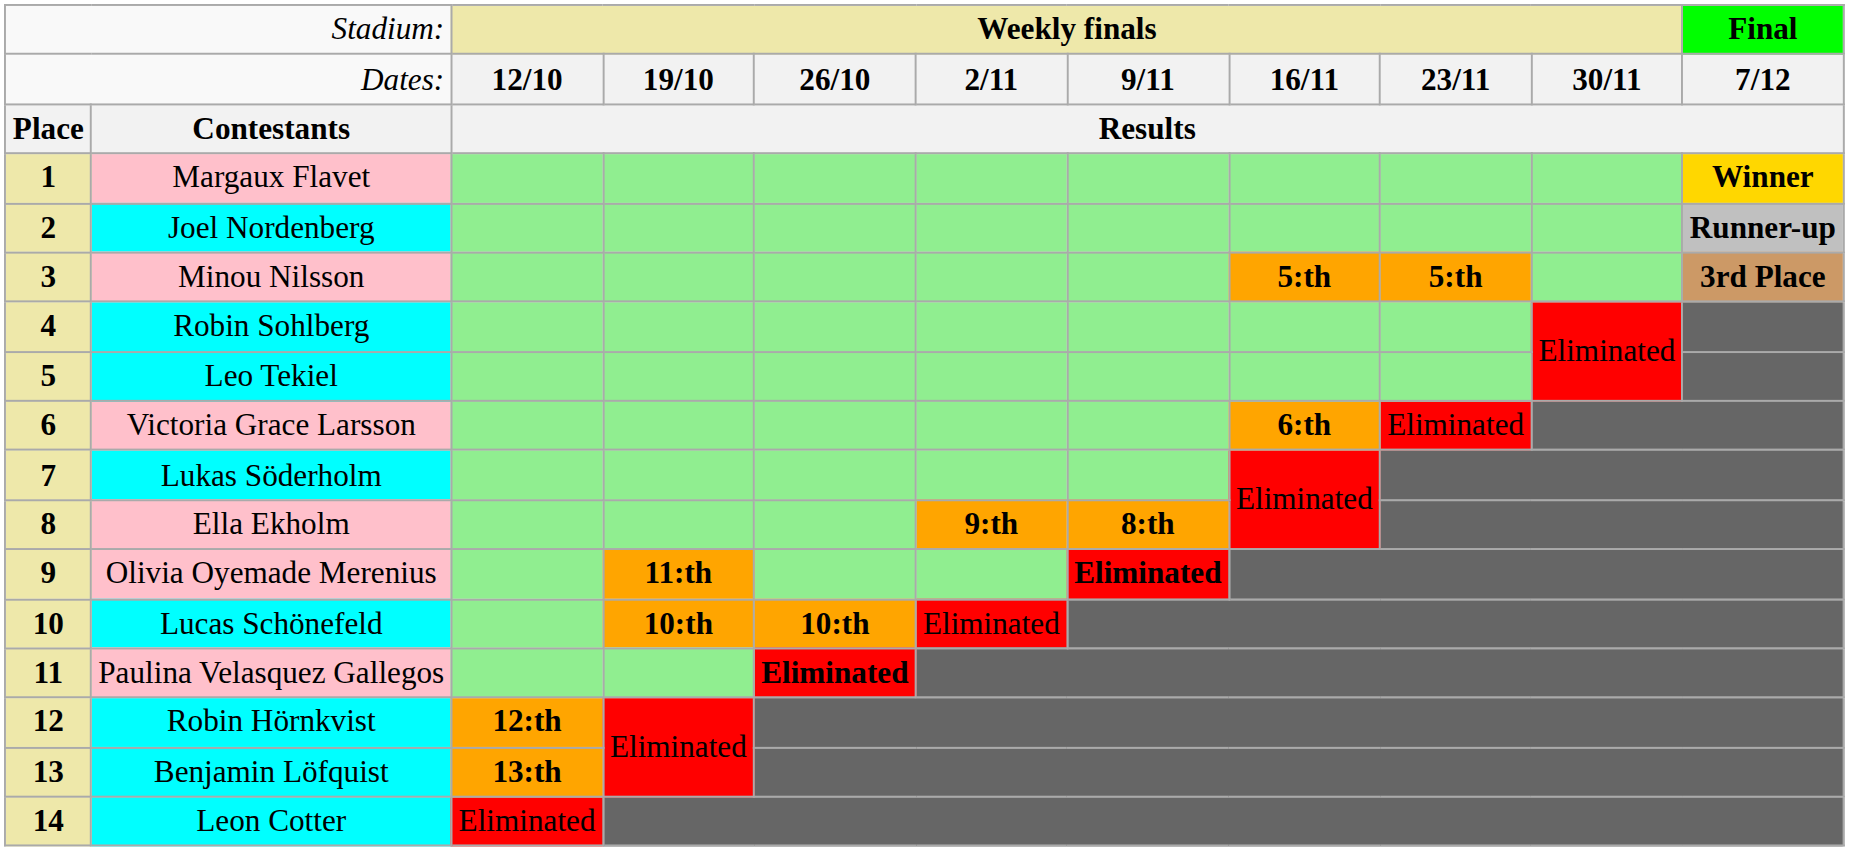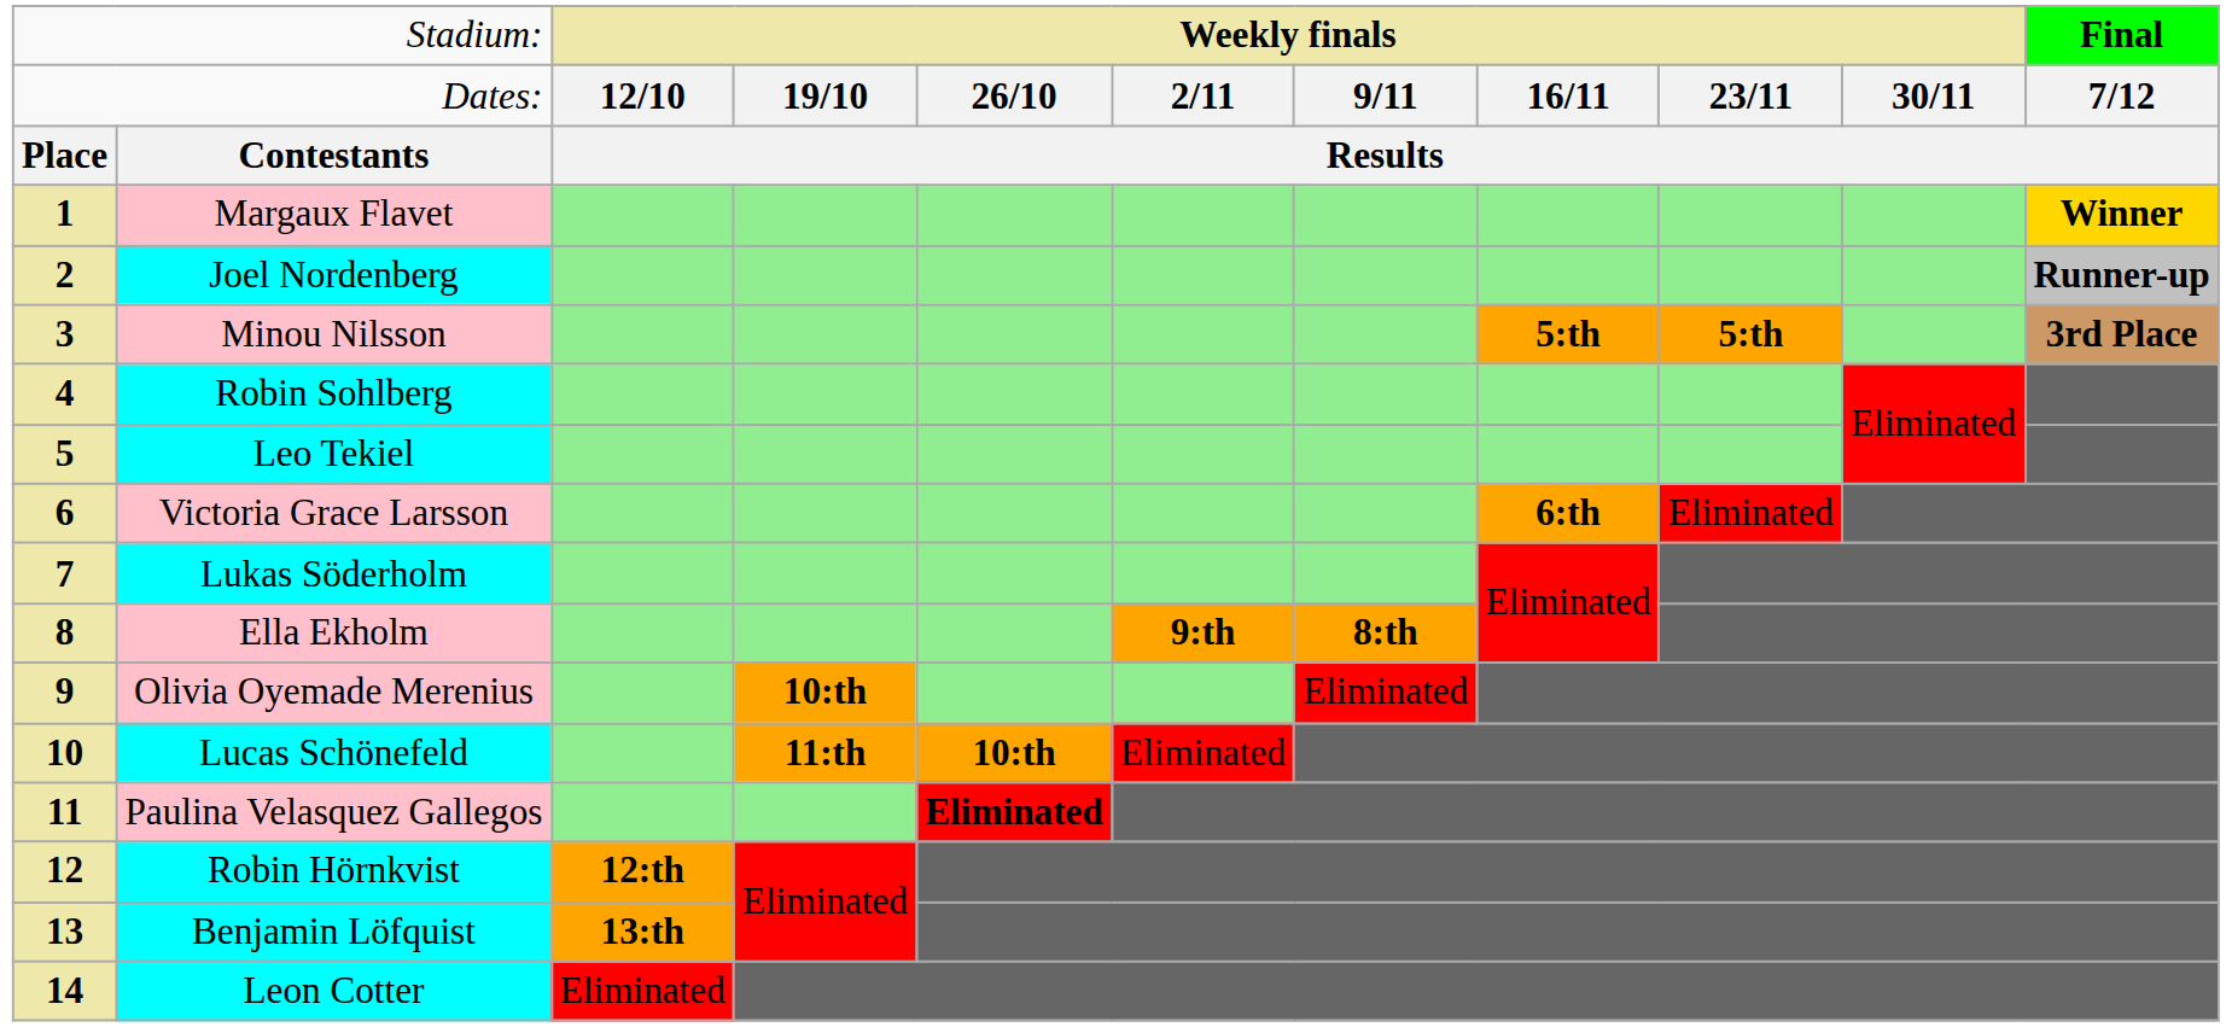Olivia Oyemade Merenius | column 4: 11:th -> 10:th
Olivia Oyemade Merenius | column 7: bold -> normal
Lucas Schönefeld | column 4: 10:th -> 11:th
